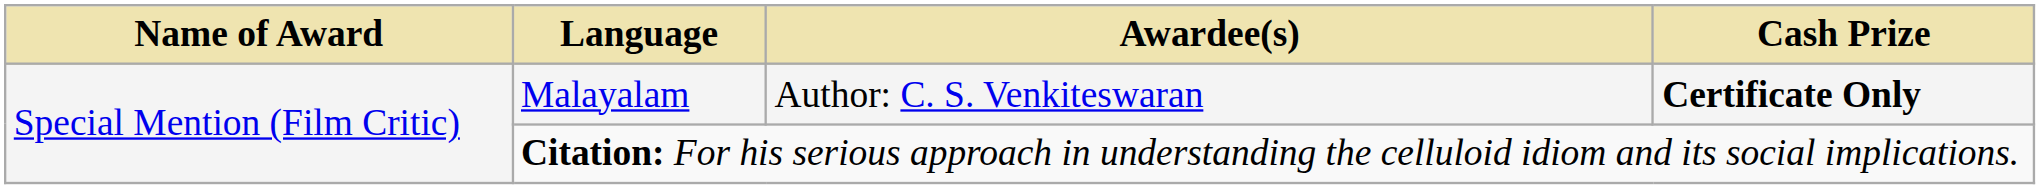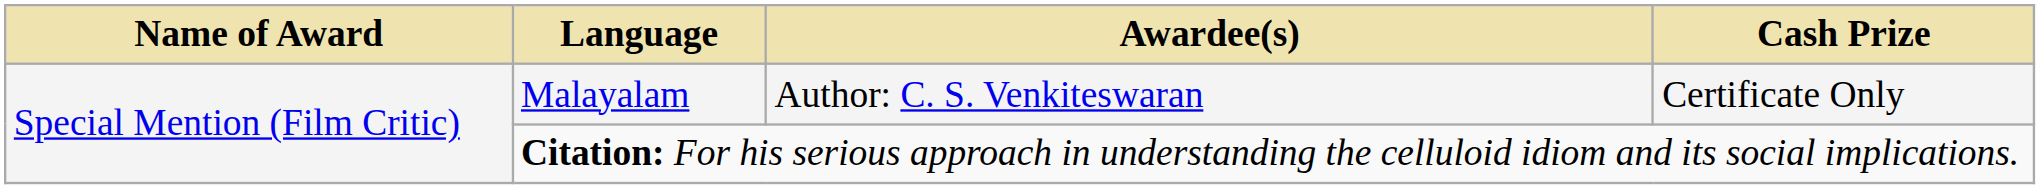Malayalam | Cash Prize: bold -> normal
